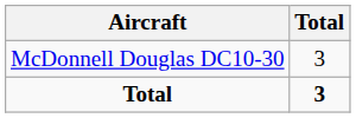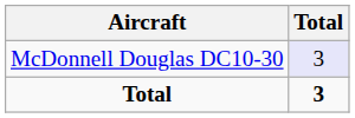McDonnell Douglas DC10-30 | Total: no background -> lavender background
